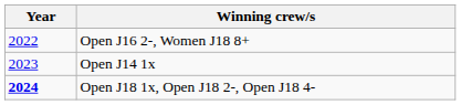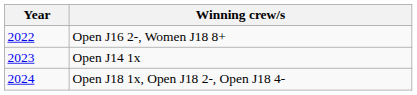Open J18 1x, Open J18 2-, Open J18 4- | Year: bold -> normal
